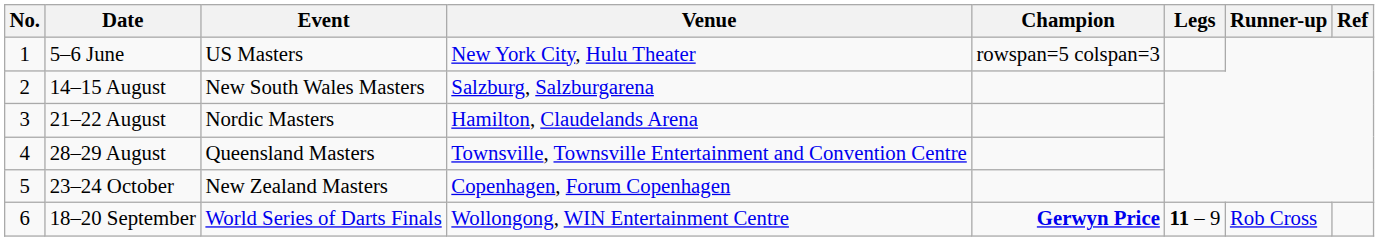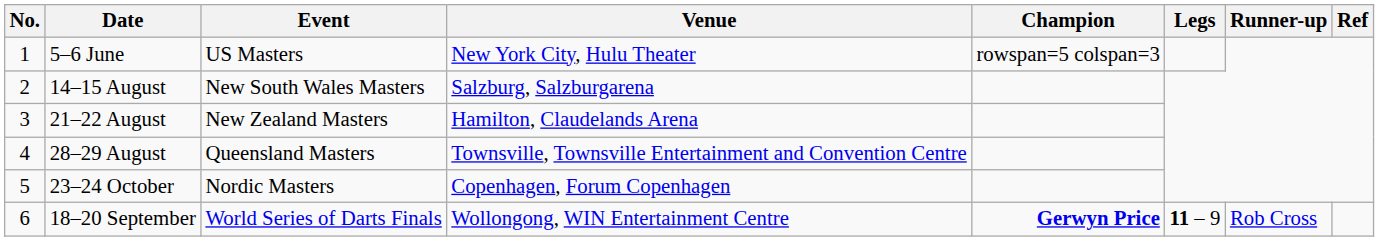21–22 August | Event: Nordic Masters -> New Zealand Masters
23–24 October | Event: New Zealand Masters -> Nordic Masters
